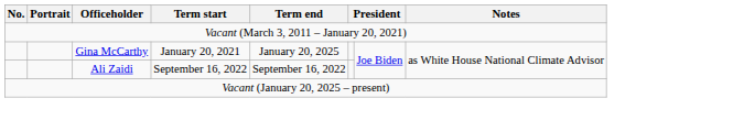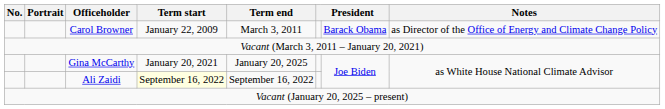+ row: Carol Browner | January 22, 2009 | March 3, 2011 | Barack Obama | as Director of the Office of Energy and Climate Change Policy
Ali Zaidi | Term start: no background -> lightyellow background
